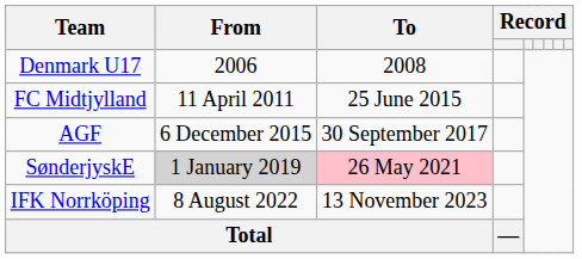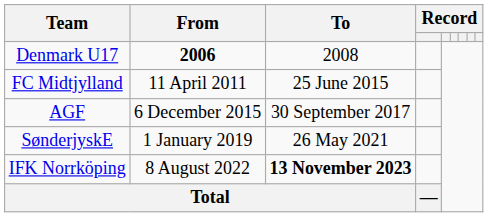Denmark U17 | From: normal -> bold
SønderjyskE | From: lightgrey background -> no background
SønderjyskE | To: pink background -> no background
IFK Norrköping | To: normal -> bold
